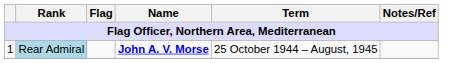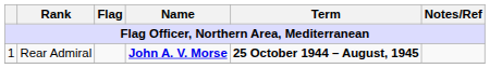1 | Rank: lightblue background -> no background
1 | Term: normal -> bold
